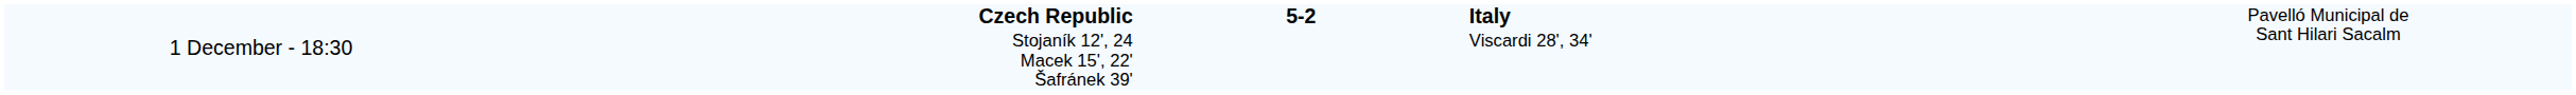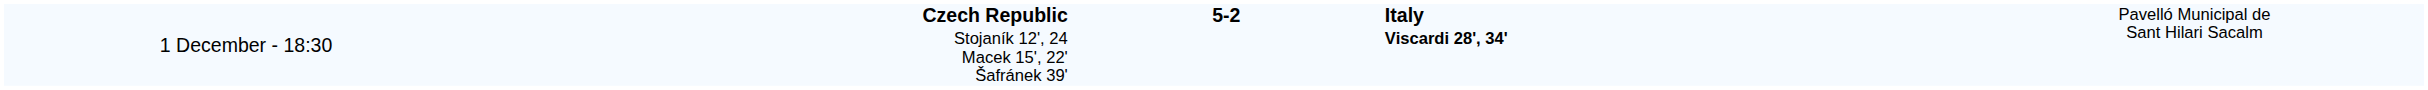Stojaník 12', 24 Macek 15', 22' Šafránek 39' | column 4: normal -> bold
